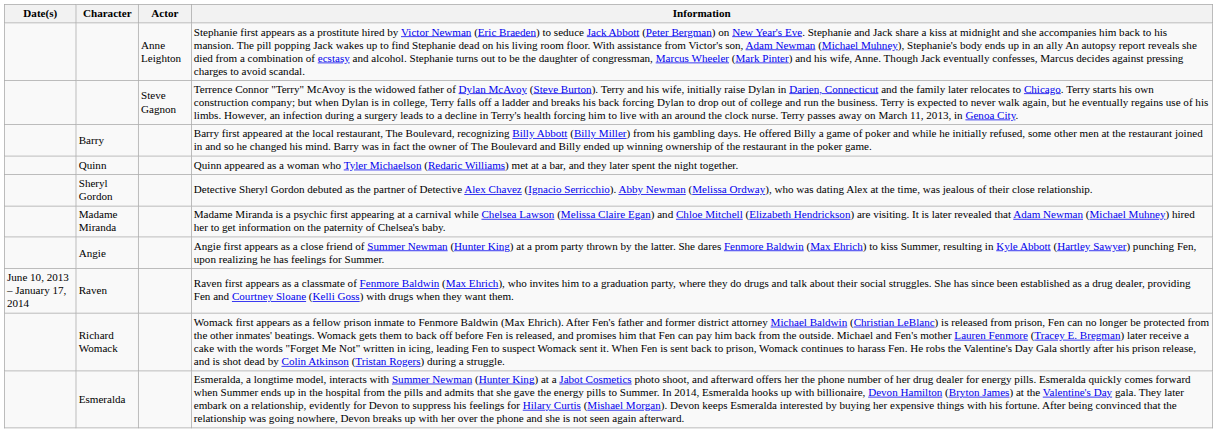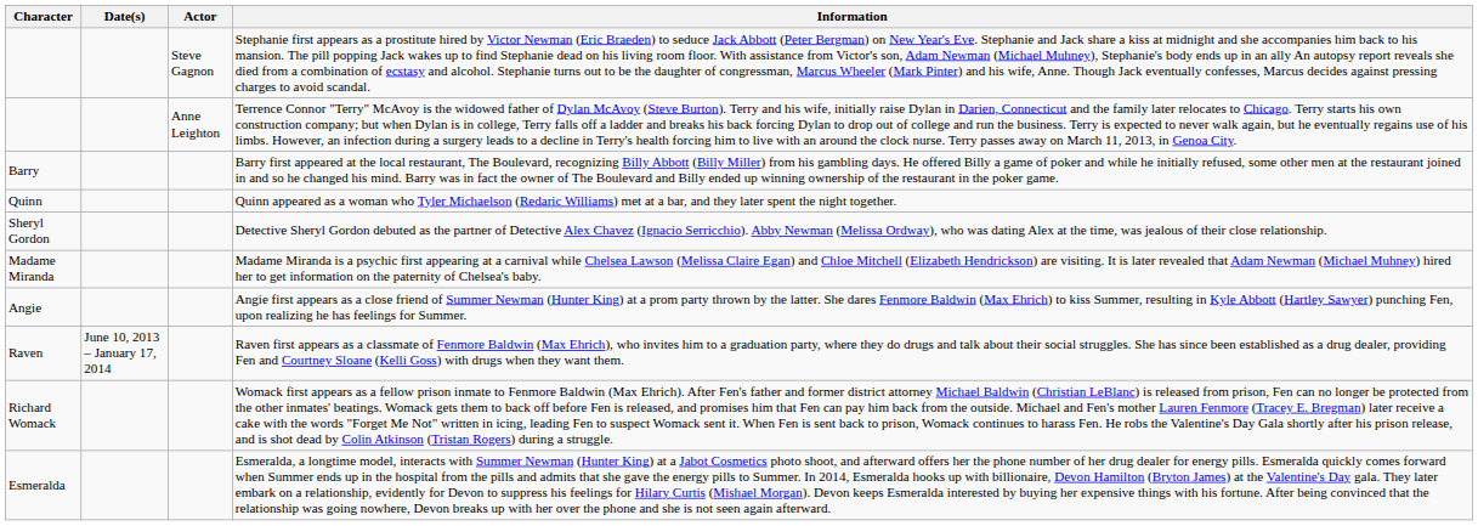columns swapped: Date(s) <-> Character
row 2 | Actor: Anne Leighton -> Steve Gagnon
row 3 | Actor: Steve Gagnon -> Anne Leighton
